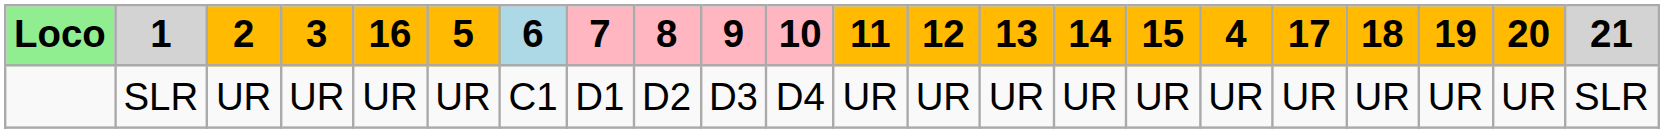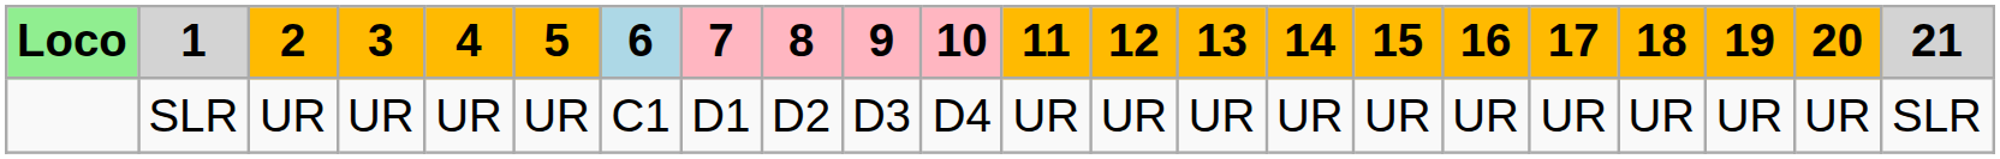columns swapped: 4 <-> 16
